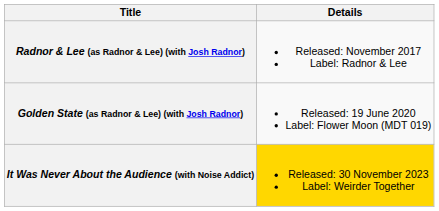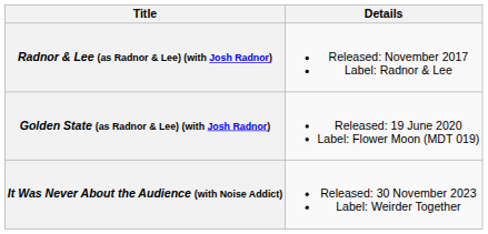It Was Never About the Audience (with Noise Addict) | Details: gold background -> no background
